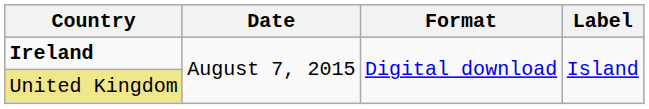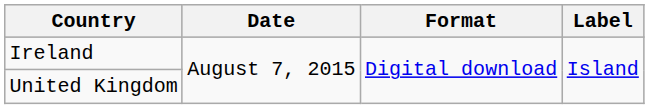Ireland | Country: bold -> normal
United Kingdom | Country: khaki background -> no background
